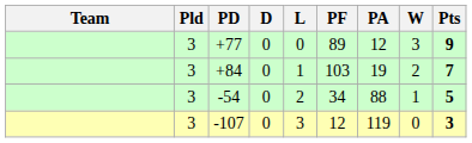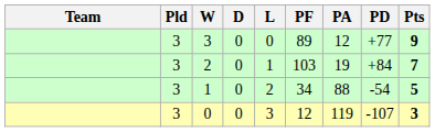columns swapped: W <-> PD
